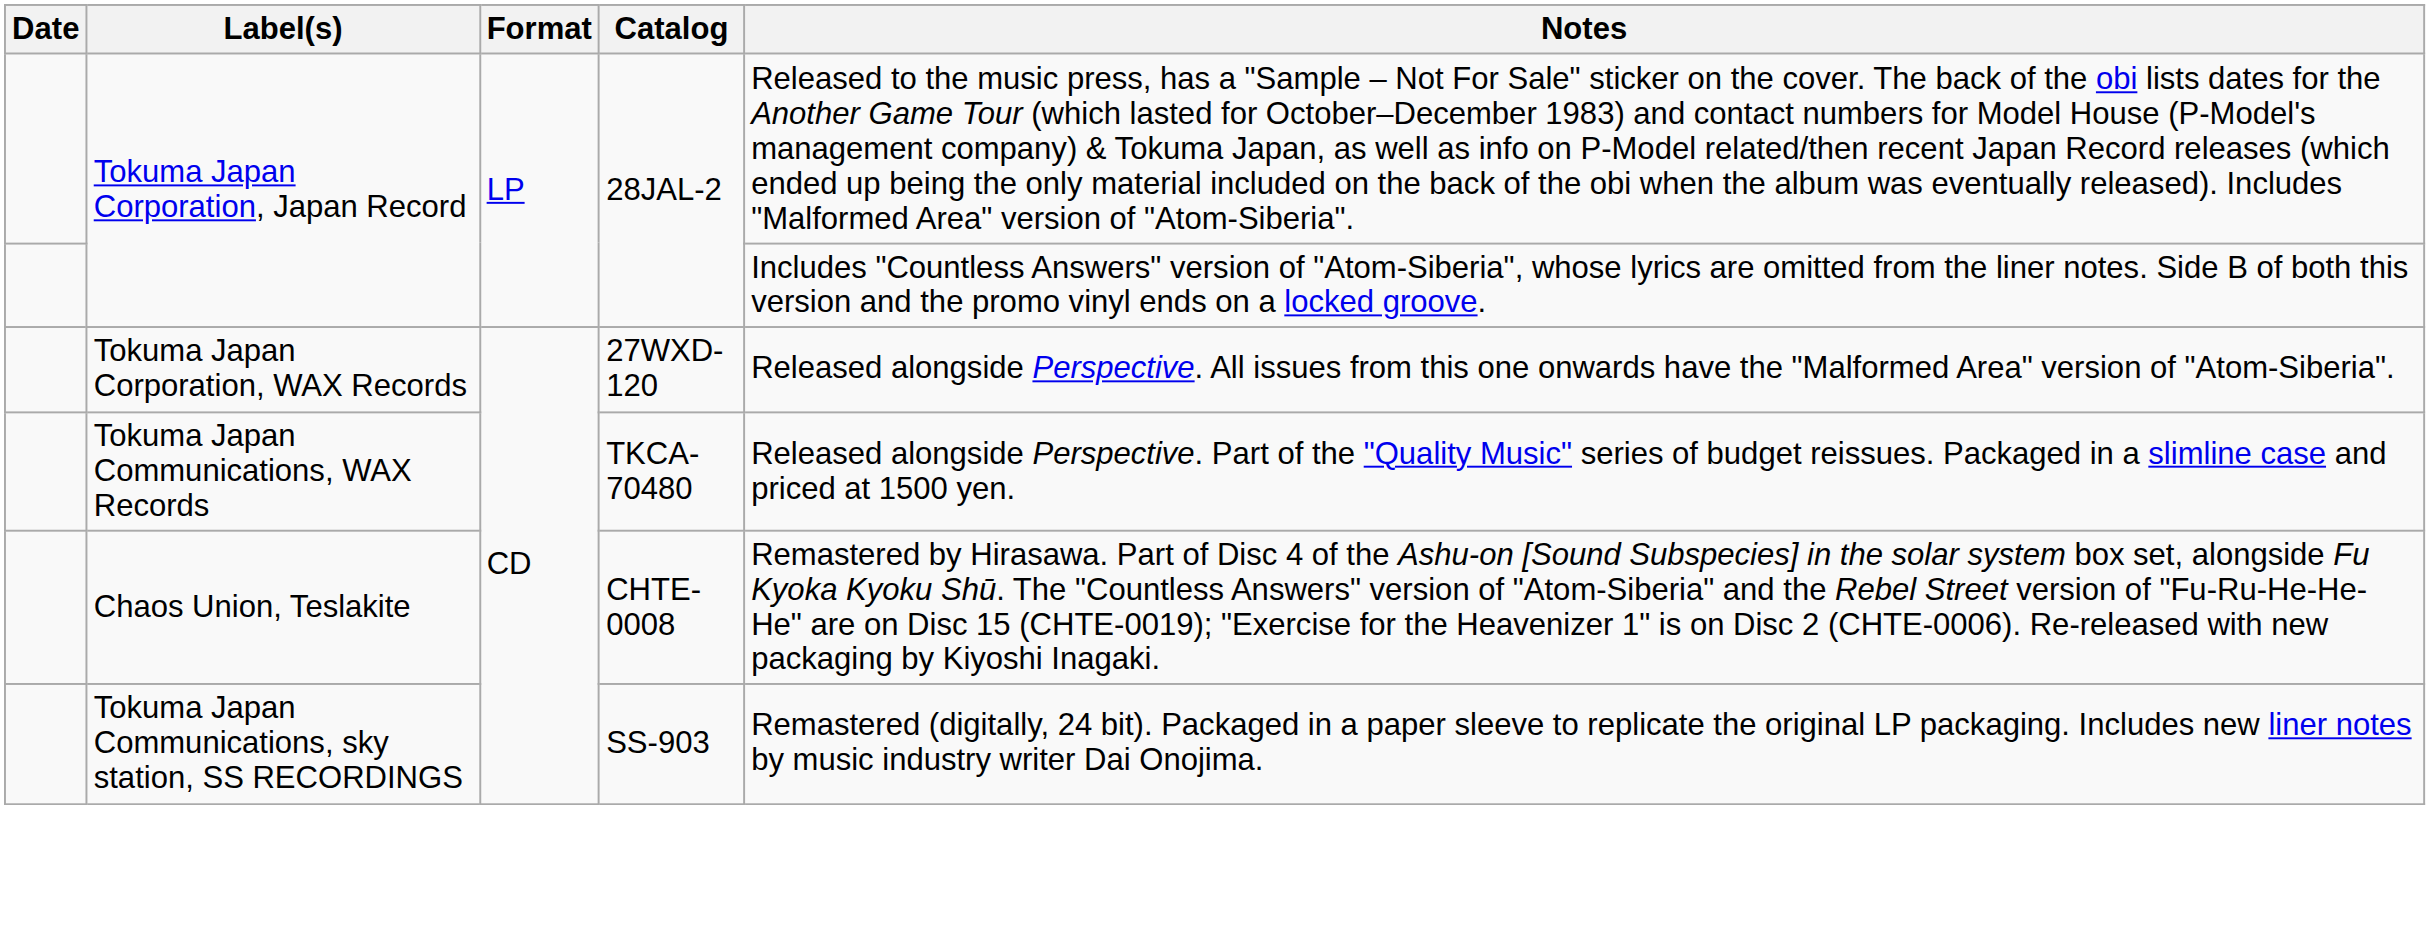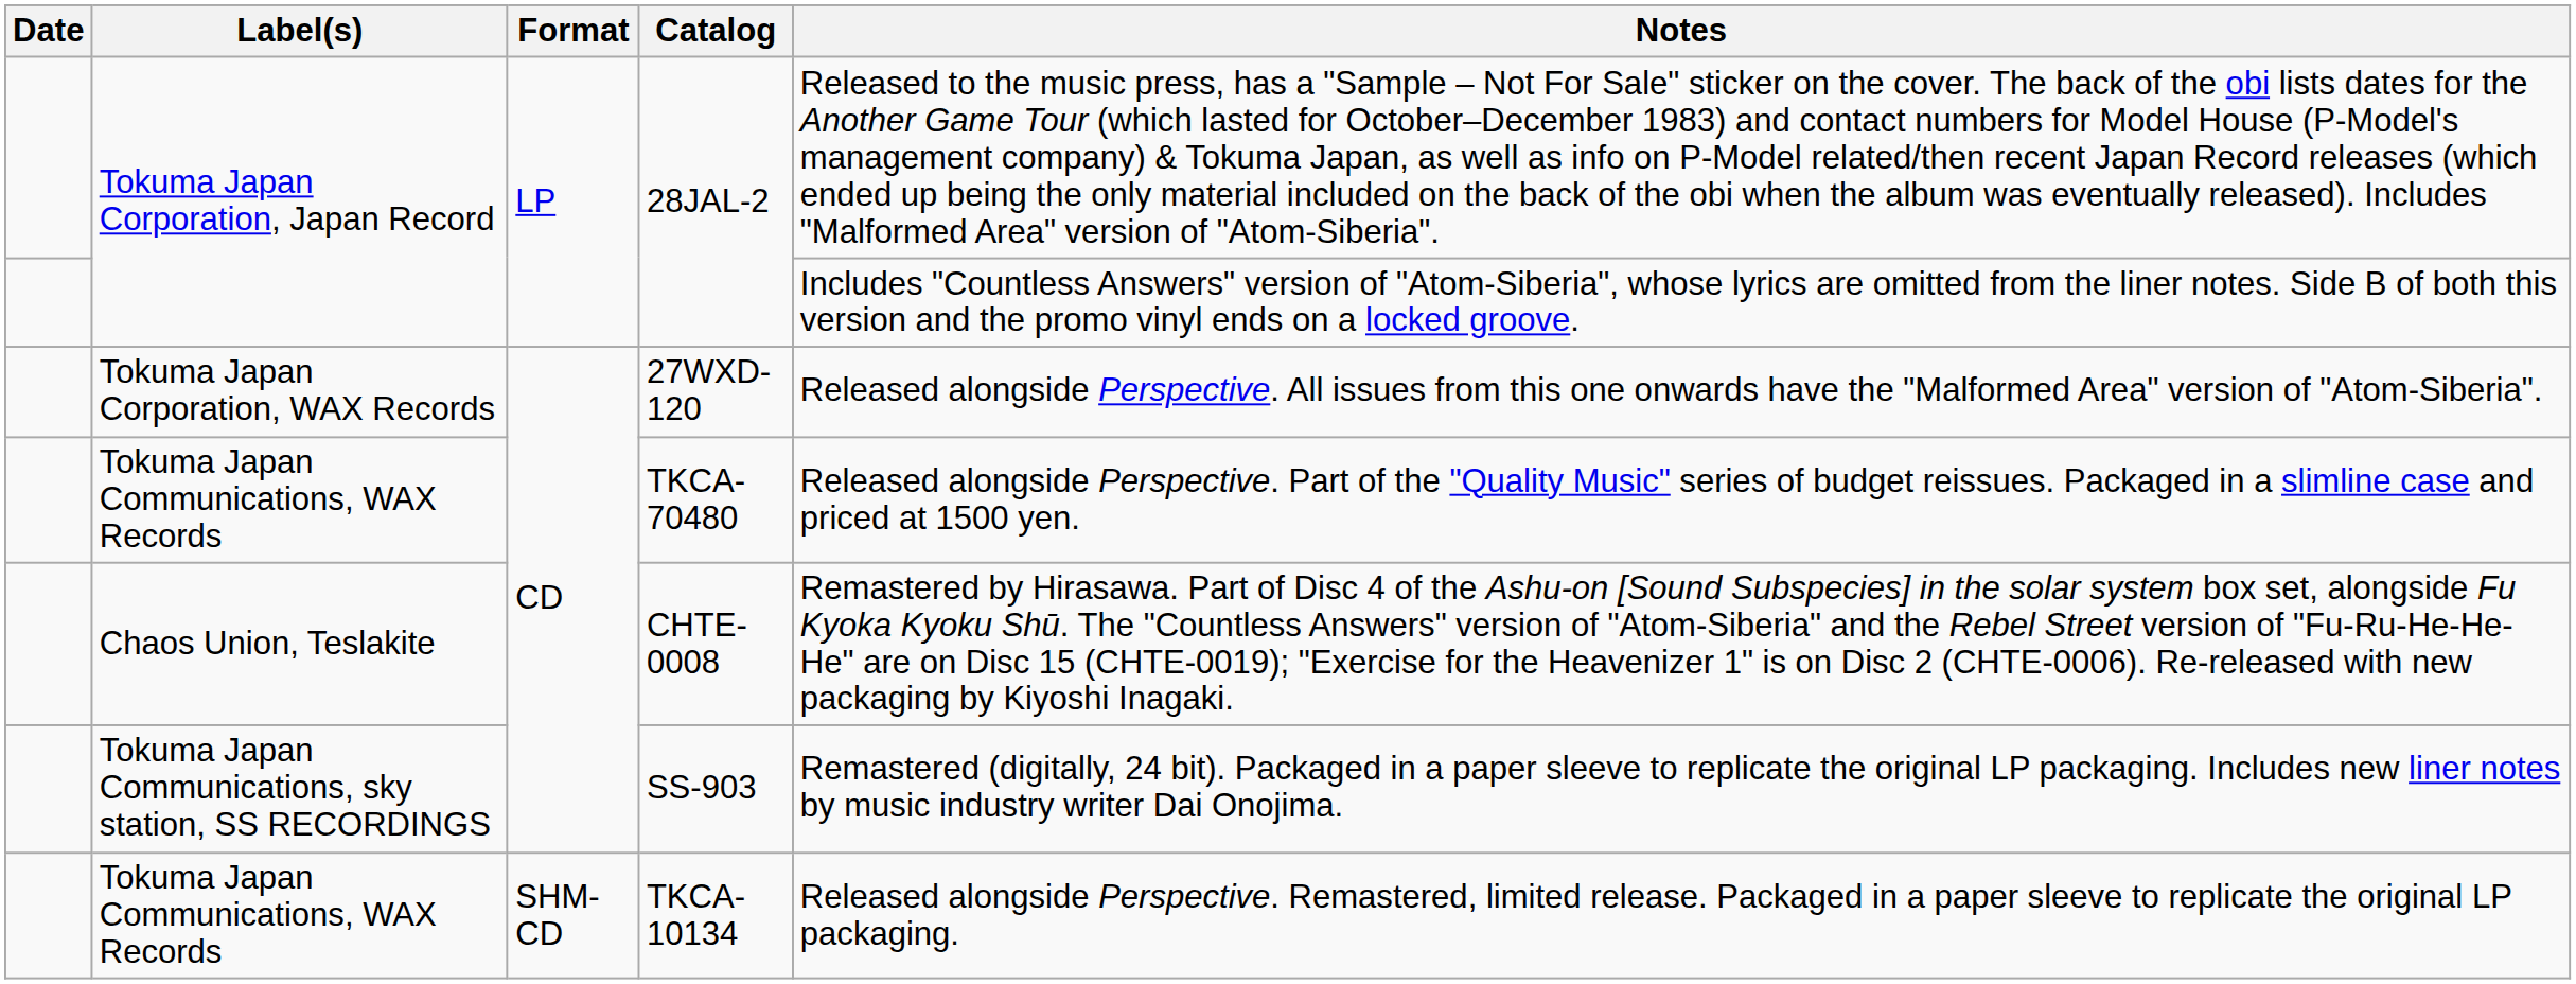+ row: Tokuma Japan Communications, WAX Records | SHM-CD | TKCA-10134 | Released alongside Perspective. Remastered, limited release. Packaged in a paper sleeve to replicate the original LP packaging.
